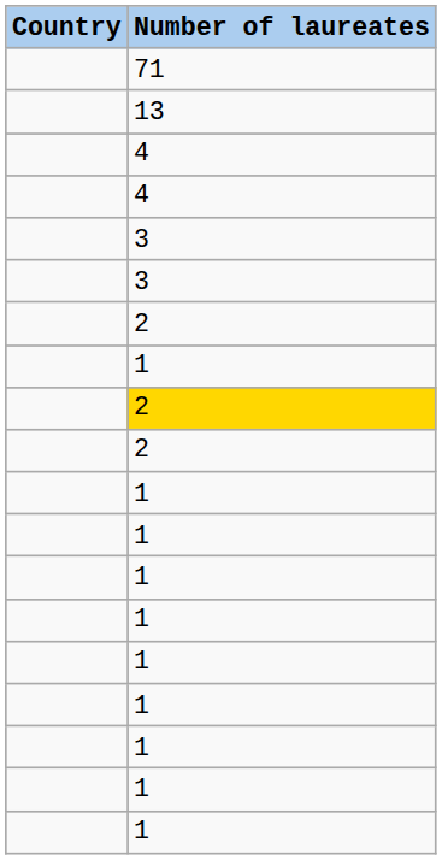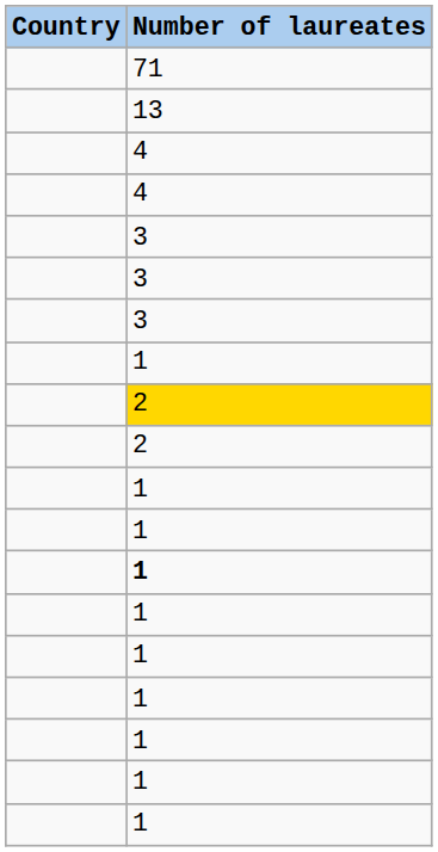row 8 | Number of laureates: 2 -> 3
row 14 | Number of laureates: normal -> bold
